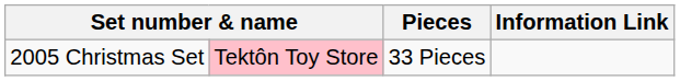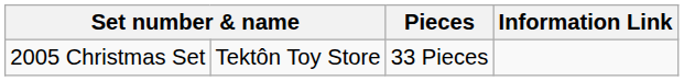2005 Christmas Set | column 2: pink background -> no background
